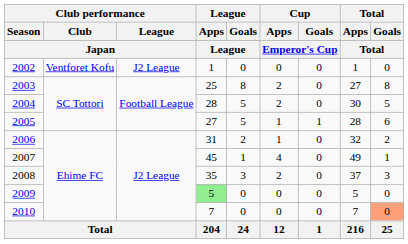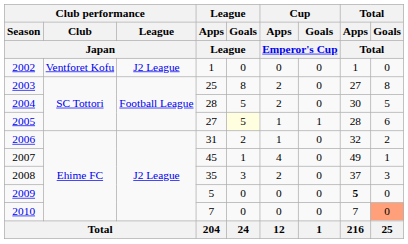2005 | League / Goals / League: no background -> lightyellow background
2009 | League / Apps / League: lightgreen background -> no background
2009 | Total / Apps / Total: normal -> bold
